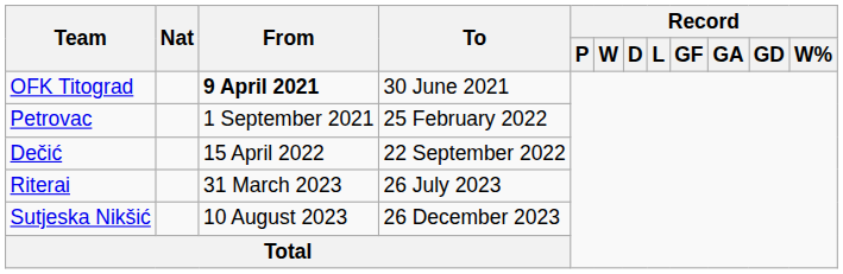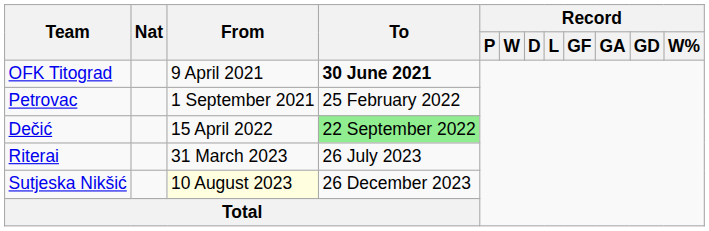OFK Titograd | From: bold -> normal
OFK Titograd | To: normal -> bold
Dečić | To: no background -> lightgreen background
Sutjeska Nikšić | From: no background -> lightyellow background
